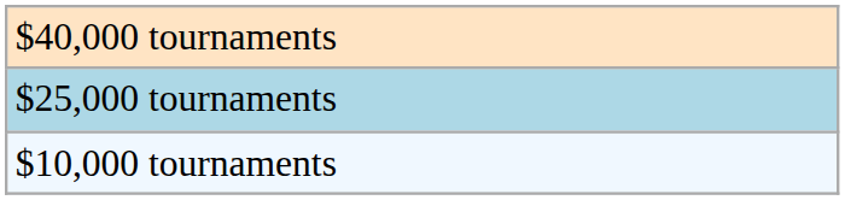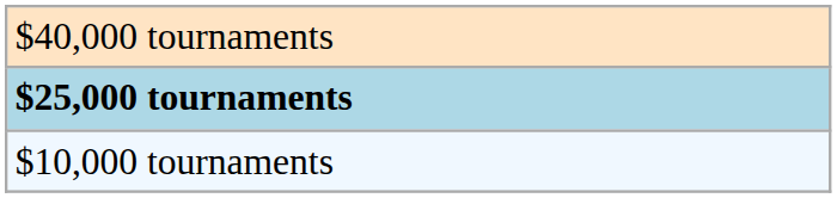row 2 | column 1: normal -> bold
